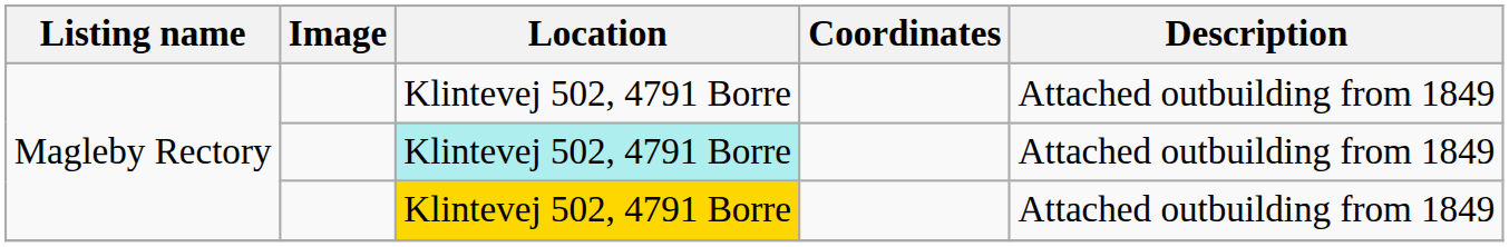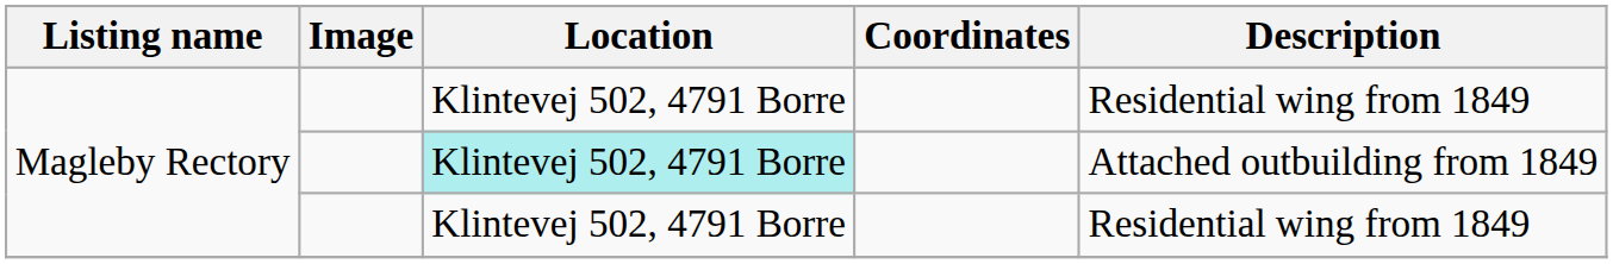row 2 | Description: Attached outbuilding from 1849 -> Residential wing from 1849
row 4 | Location: gold background -> no background
row 4 | Description: Attached outbuilding from 1849 -> Residential wing from 1849
